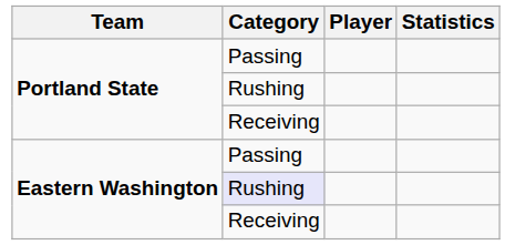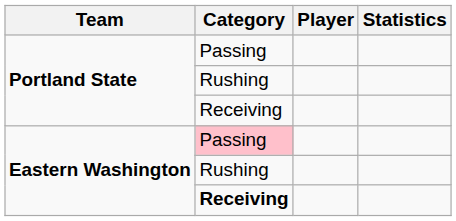Eastern Washington / Passing | Category: no background -> pink background
Eastern Washington / Rushing | Category: lavender background -> no background
Eastern Washington / Receiving | Category: normal -> bold
